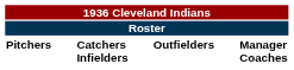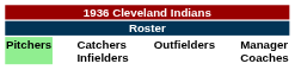Pitchers | column 1: no background -> lightgreen background
